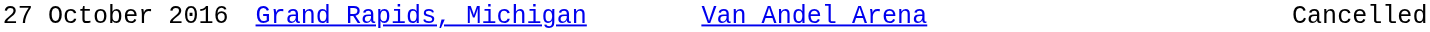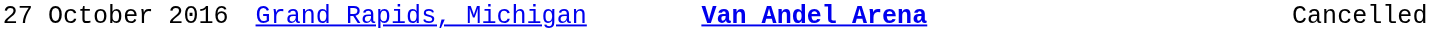27 October 2016 | column 3: normal -> bold
